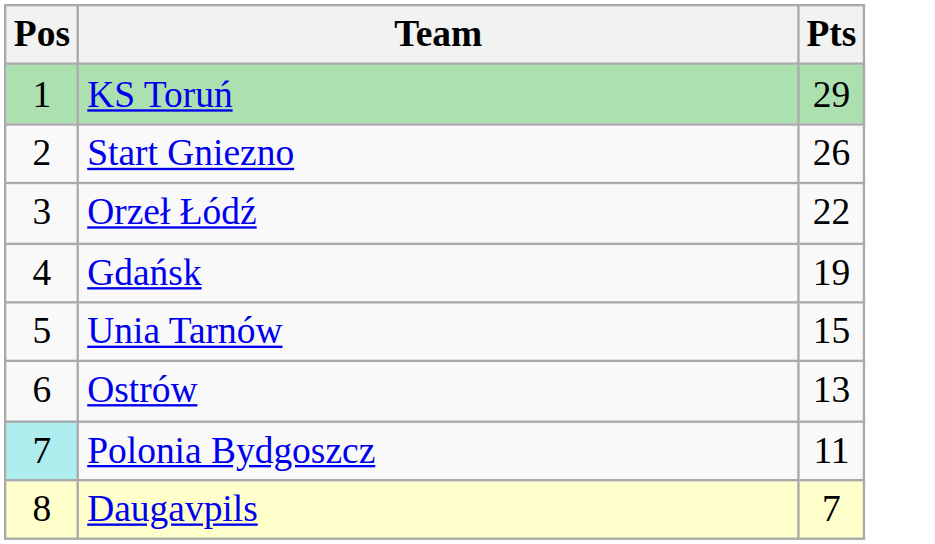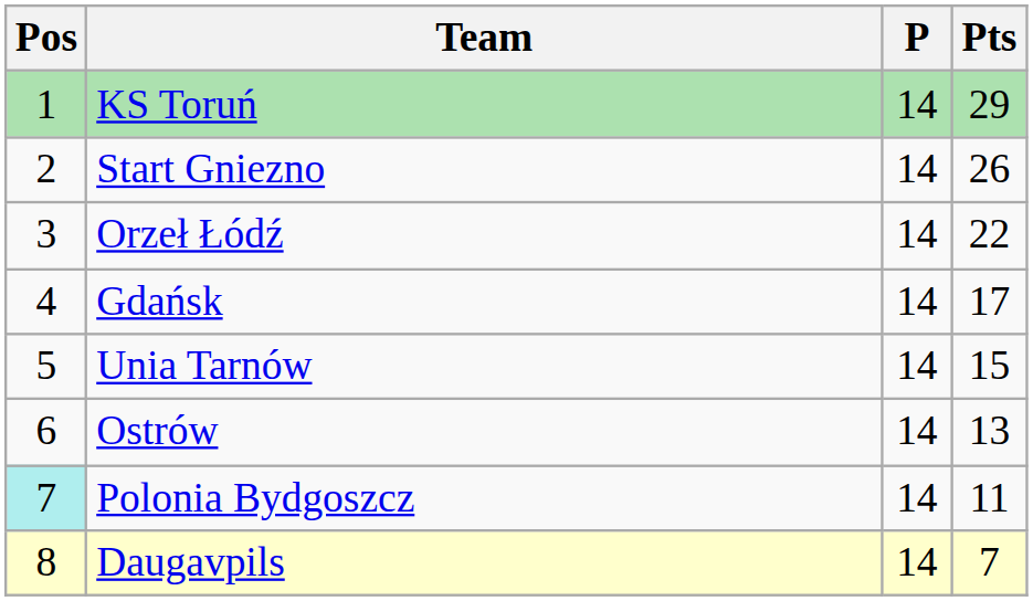+ column: P | 14 | 14 | 14 | 14 | 14 | 14 | 14 | 14
Gdańsk | Pts: 19 -> 17
